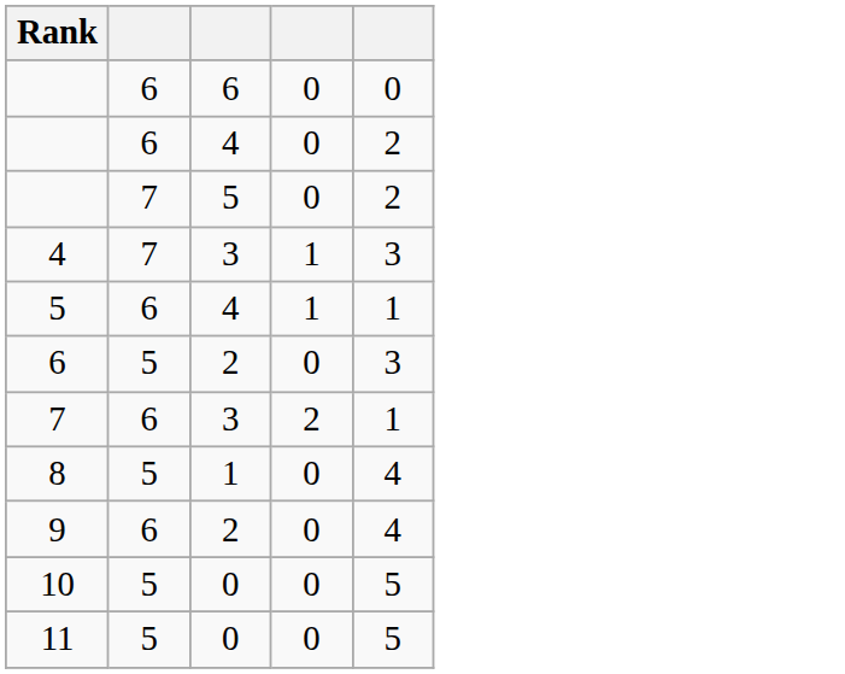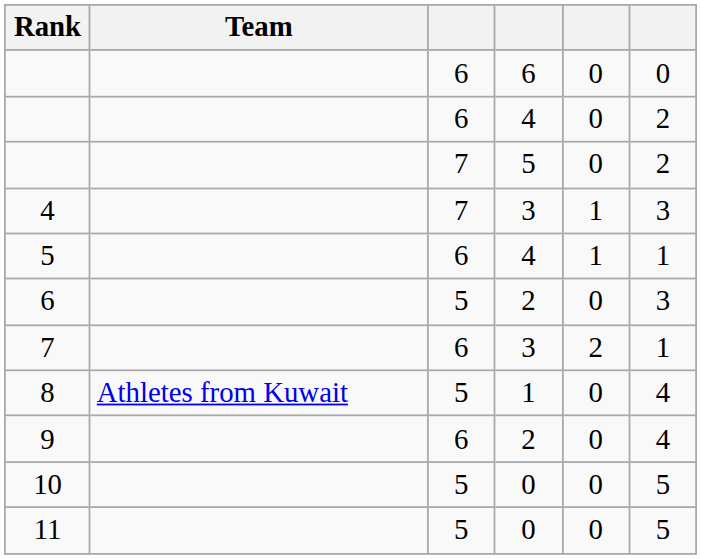+ column: Team | Athletes from Kuwait
